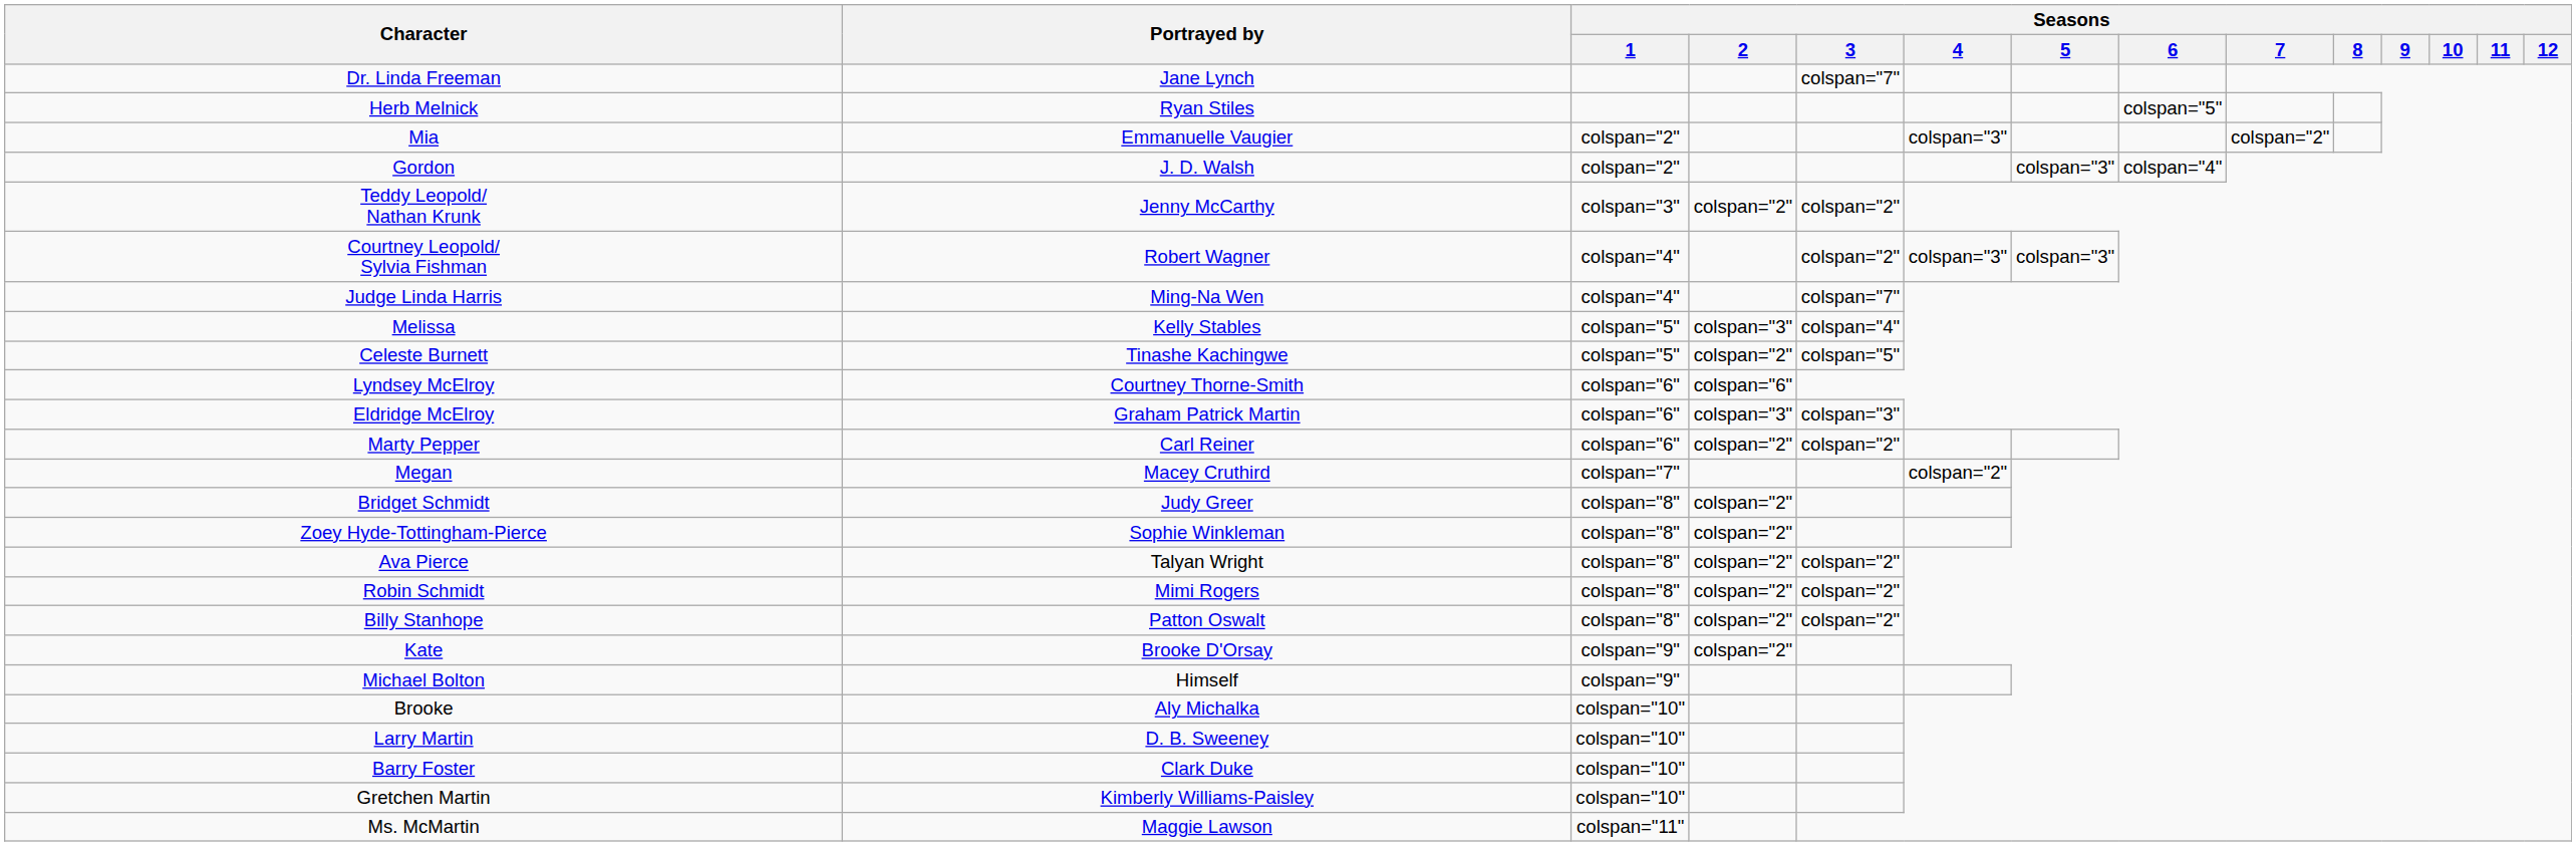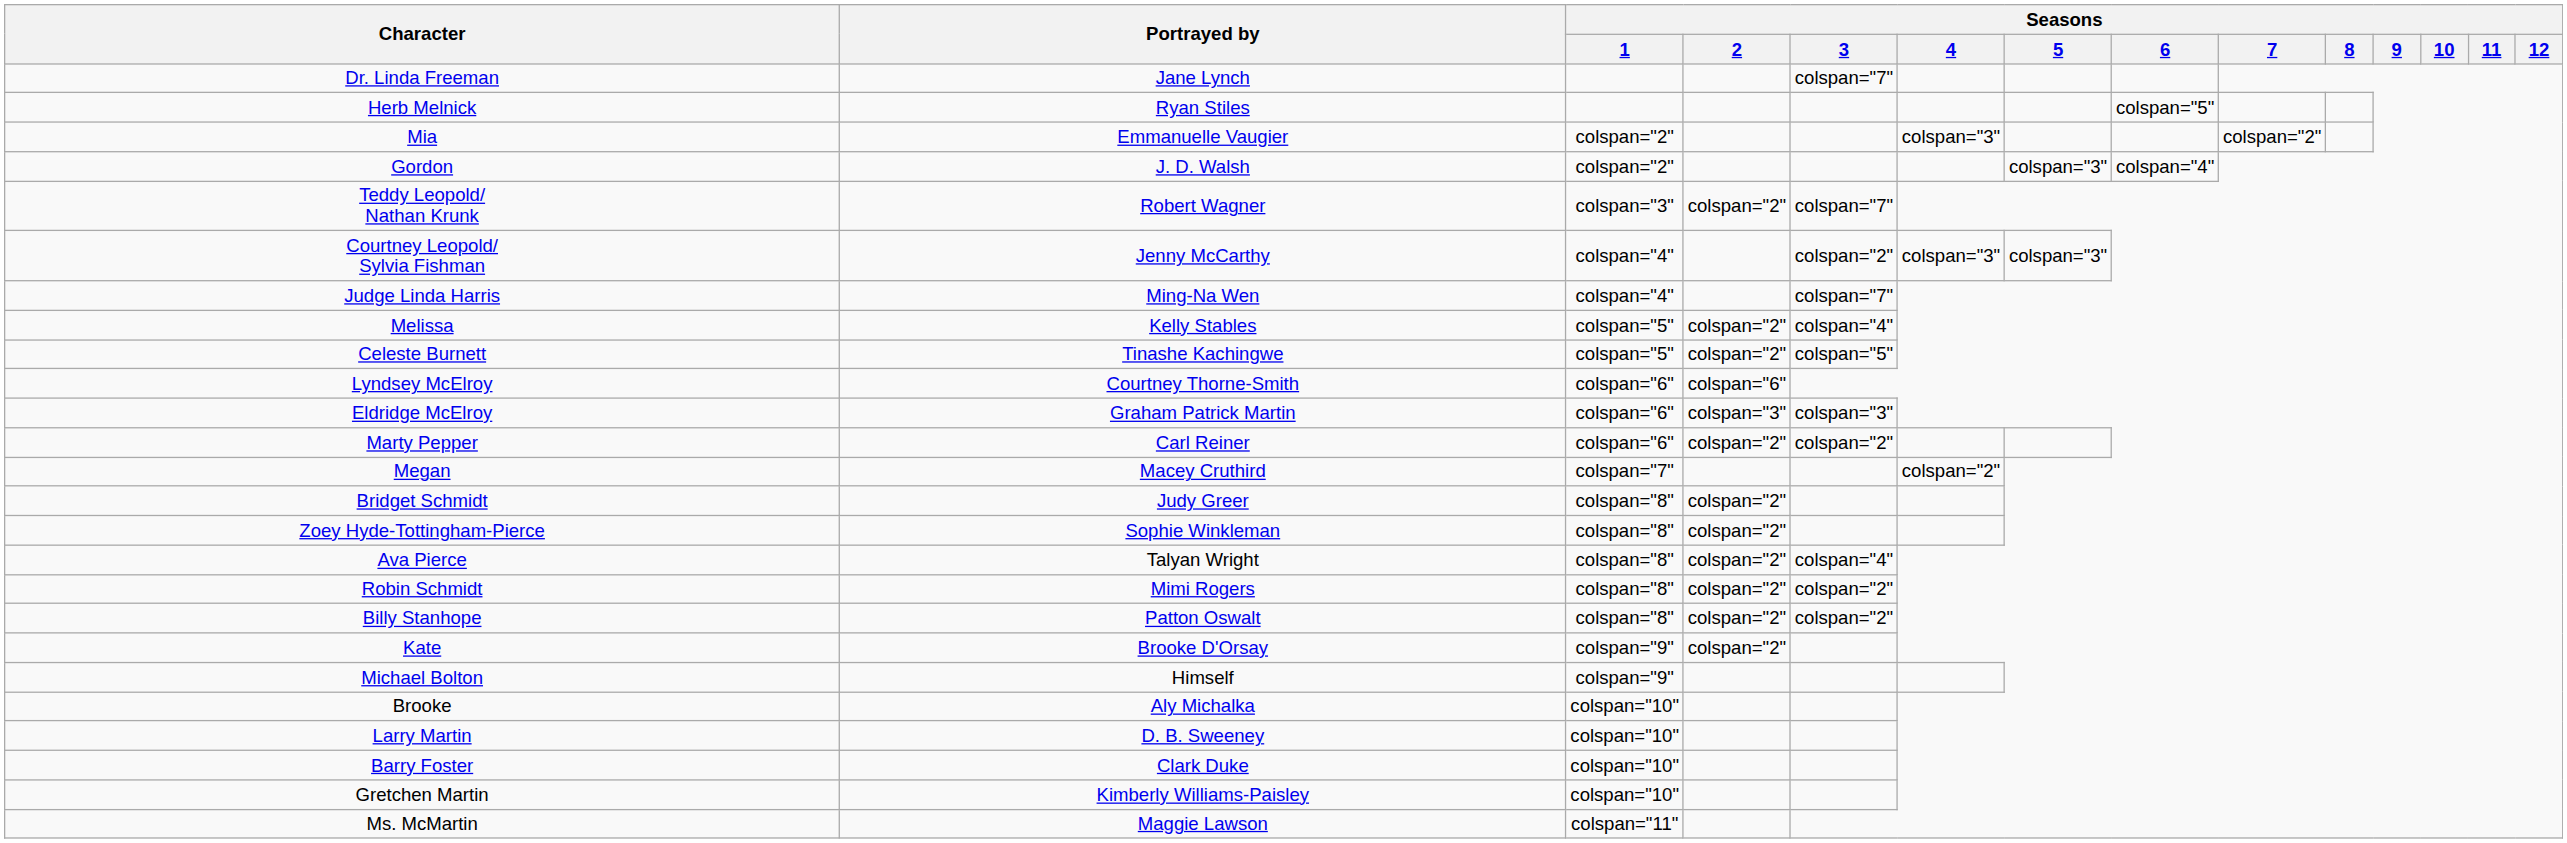Teddy Leopold/ Nathan Krunk | Portrayed by: Jenny McCarthy -> Robert Wagner
Teddy Leopold/ Nathan Krunk | Seasons / 3: colspan="2" -> colspan="7"
Courtney Leopold/ Sylvia Fishman | Portrayed by: Robert Wagner -> Jenny McCarthy
Melissa | Seasons / 2: colspan="3" -> colspan="2"
Ava Pierce | Seasons / 3: colspan="2" -> colspan="4"
